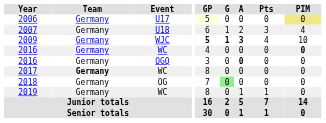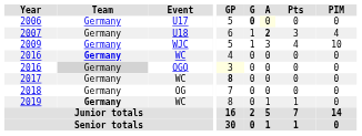2006 | GP: lightyellow background -> no background
2006 | G: normal -> bold
2006 | A: no background -> lightyellow background
2006 | PIM: khaki background -> no background
2007 | A: normal -> bold
2009 | GP: bold -> normal
2009 | G: bold -> normal
2009 | A: bold -> normal
2016 / WC | Team: normal -> bold
2016 / WC | PIM: bold -> normal
2016 / OGQ | Team: no background -> lightgrey background
2016 / OGQ | GP: no background -> lightyellow background
2016 / OGQ | A: bold -> normal
2017 | Team: bold -> normal
2017 | GP: normal -> bold
2018 | G: lightgreen background -> no background
2019 | Team: normal -> bold
